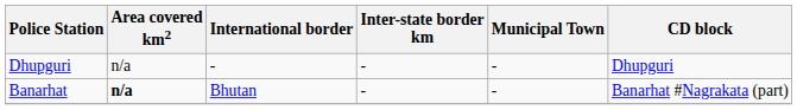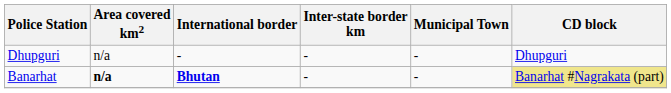Banarhat | International border: normal -> bold
Banarhat | CD block: no background -> khaki background
